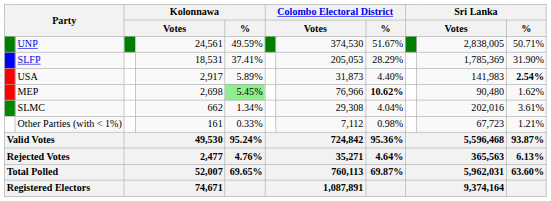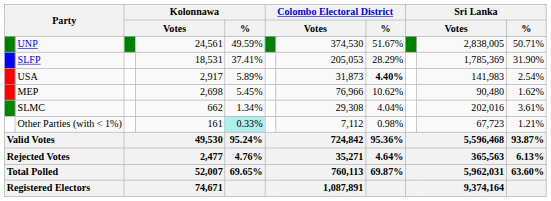USA | Colombo Electoral District / %: normal -> bold
USA | Sri Lanka / %: bold -> normal
MEP | Kolonnawa / %: lightgreen background -> no background
MEP | Colombo Electoral District / %: bold -> normal
Other Parties (with < 1%) | Kolonnawa / %: no background -> paleturquoise background
